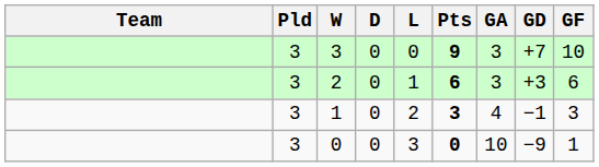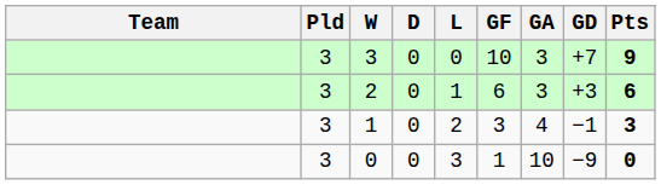columns swapped: GF <-> Pts
